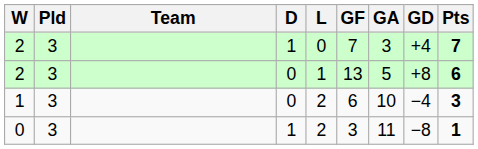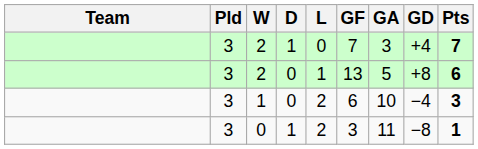columns swapped: Team <-> W
